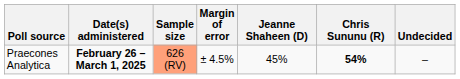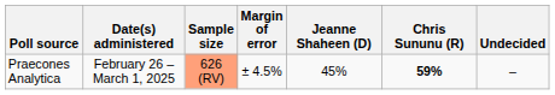Praecones Analytica | Date(s) administered: bold -> normal
Praecones Analytica | Chris Sununu (R): 54% -> 59%
